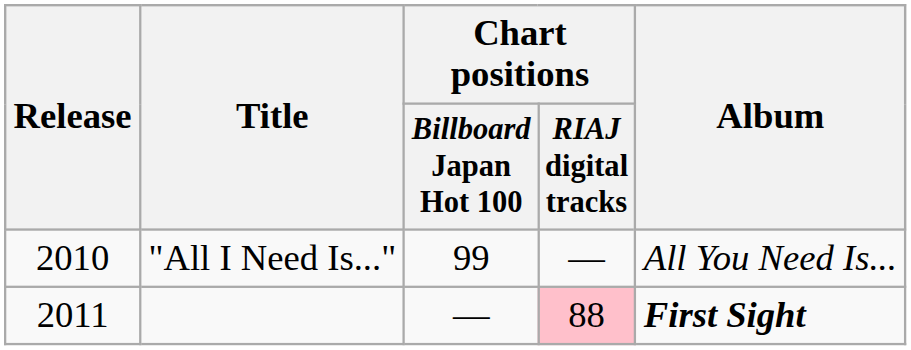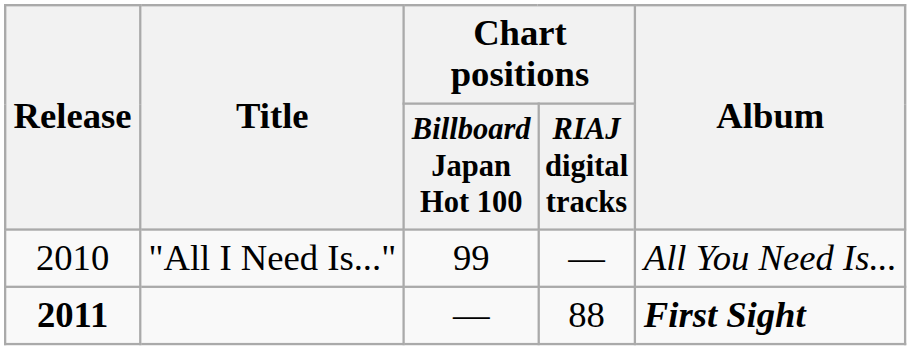row 4 | Release: normal -> bold
row 4 | Chart positions / RIAJ digital tracks: pink background -> no background
